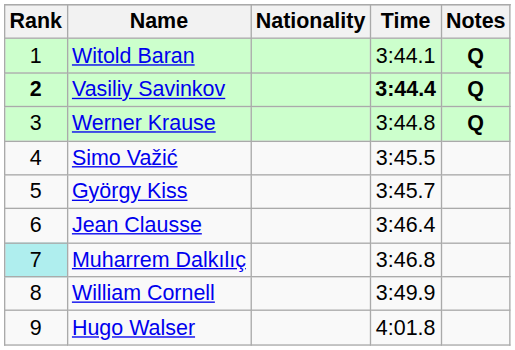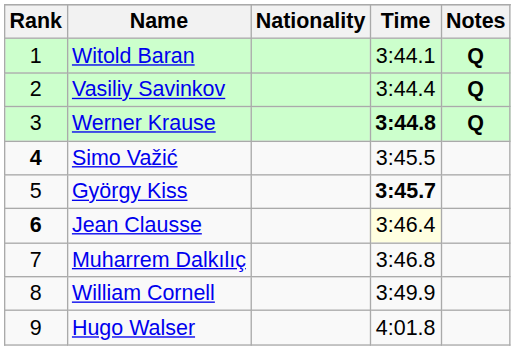Vasiliy Savinkov | Rank: bold -> normal
Vasiliy Savinkov | Time: bold -> normal
Werner Krause | Time: normal -> bold
Simo Važić | Rank: normal -> bold
György Kiss | Time: normal -> bold
Jean Clausse | Rank: normal -> bold
Jean Clausse | Time: no background -> lightyellow background
Muharrem Dalkılıç | Rank: paleturquoise background -> no background
